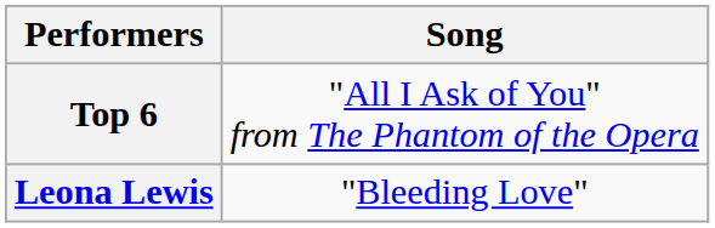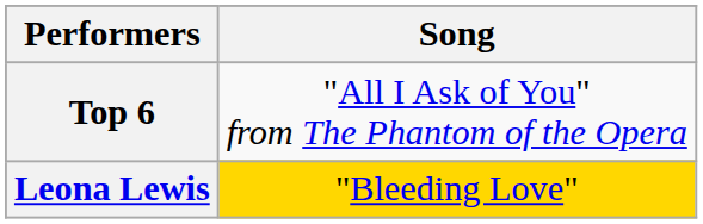Leona Lewis | Song: no background -> gold background
